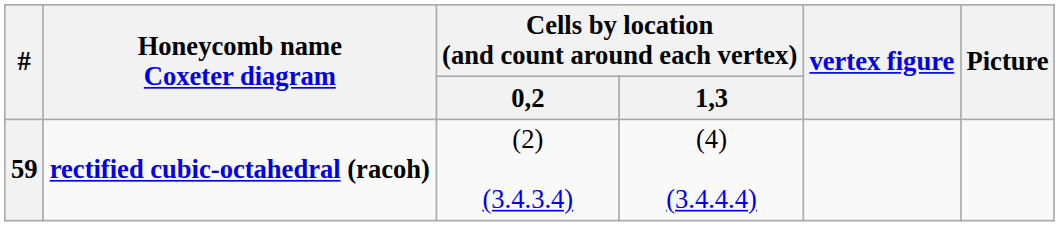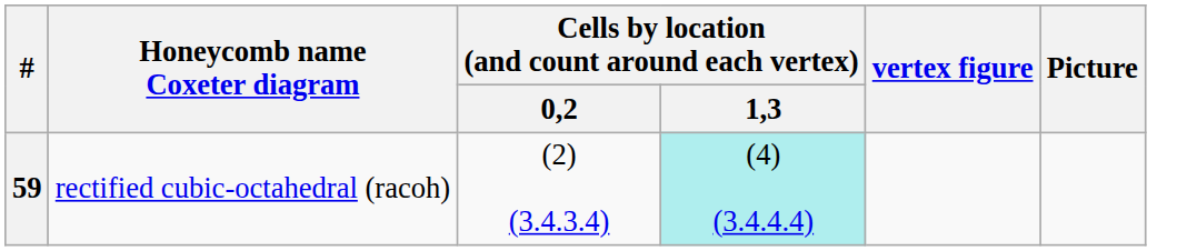59 | Honeycomb name Coxeter diagram: bold -> normal
59 | Cells by location (and count around each vertex) / 1,3: no background -> paleturquoise background
